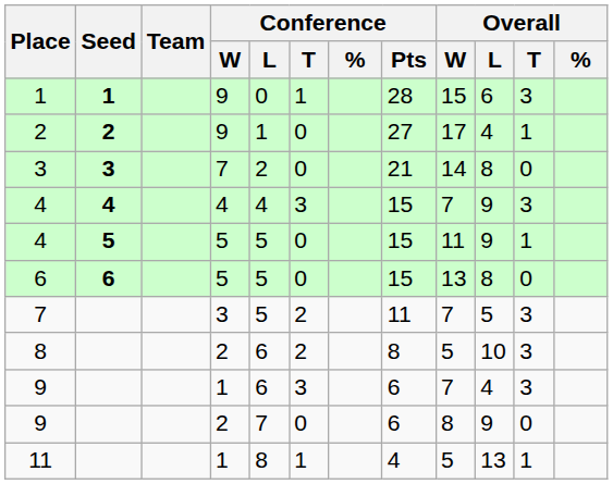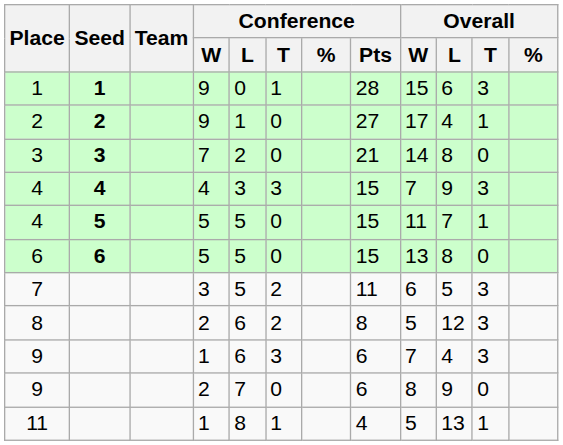row 6 | Conference / L: 4 -> 3
row 7 | Overall / L: 9 -> 7
row 9 | Overall / W: 7 -> 6
row 10 | Overall / L: 10 -> 12
